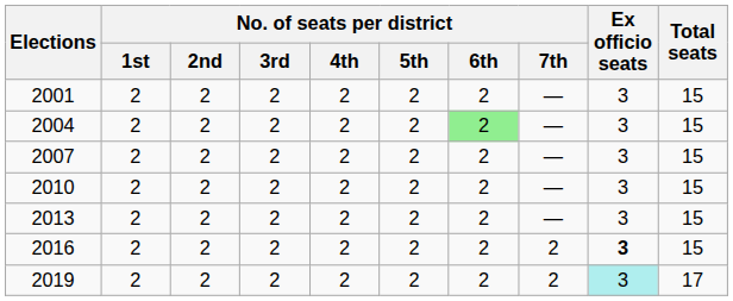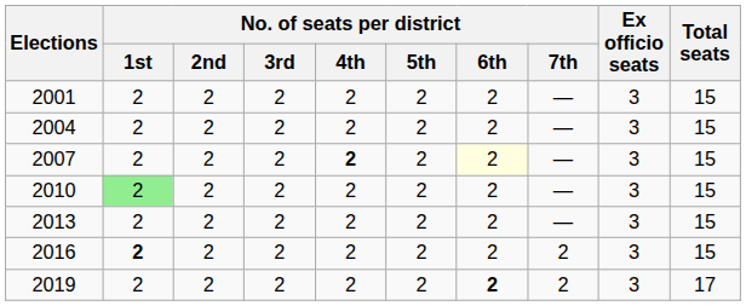2004 | No. of seats per district / 6th: lightgreen background -> no background
2007 | No. of seats per district / 4th: normal -> bold
2007 | No. of seats per district / 6th: no background -> lightyellow background
2010 | No. of seats per district / 1st: no background -> lightgreen background
2016 | No. of seats per district / 1st: normal -> bold
2016 | Ex officio seats: bold -> normal
2019 | No. of seats per district / 6th: normal -> bold
2019 | Ex officio seats: paleturquoise background -> no background
